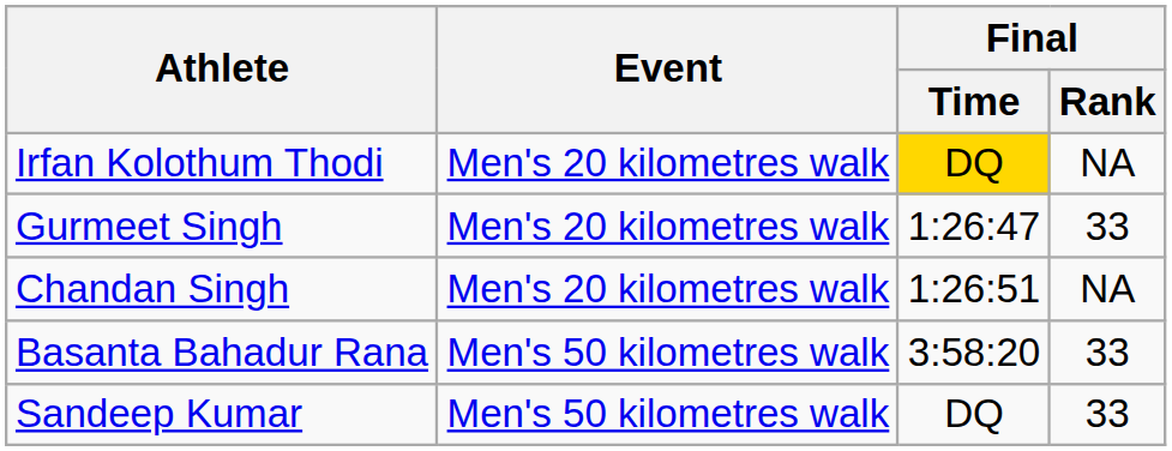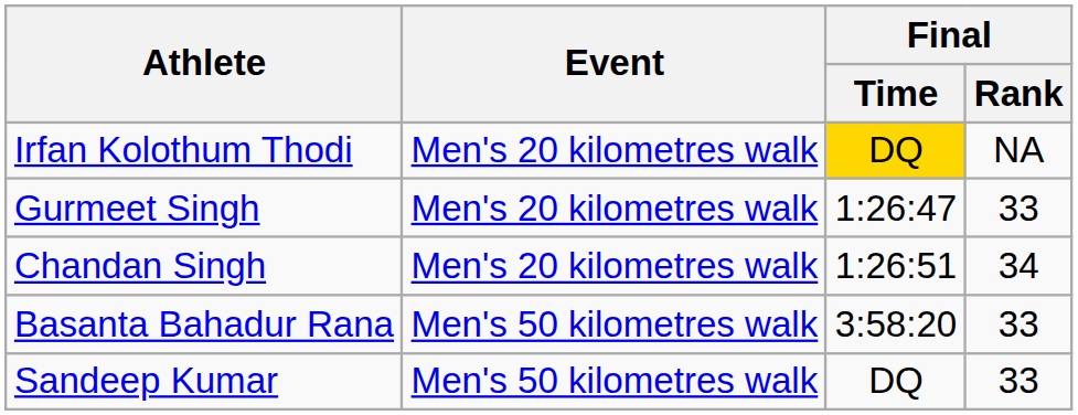Chandan Singh | Final / Rank: NA -> 34
